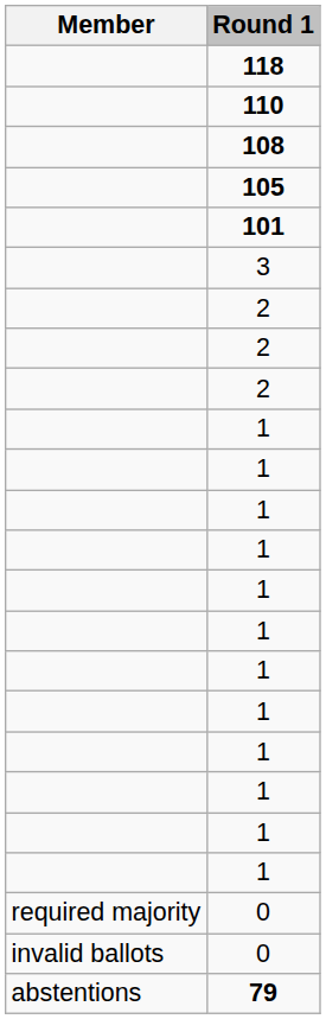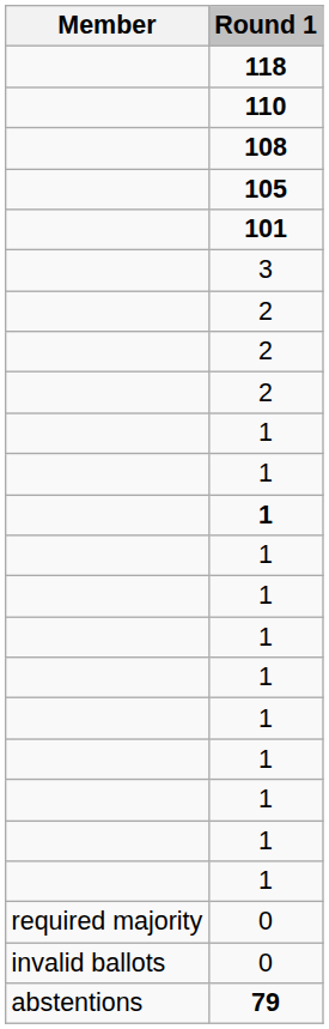row 13 | Round 1: normal -> bold
